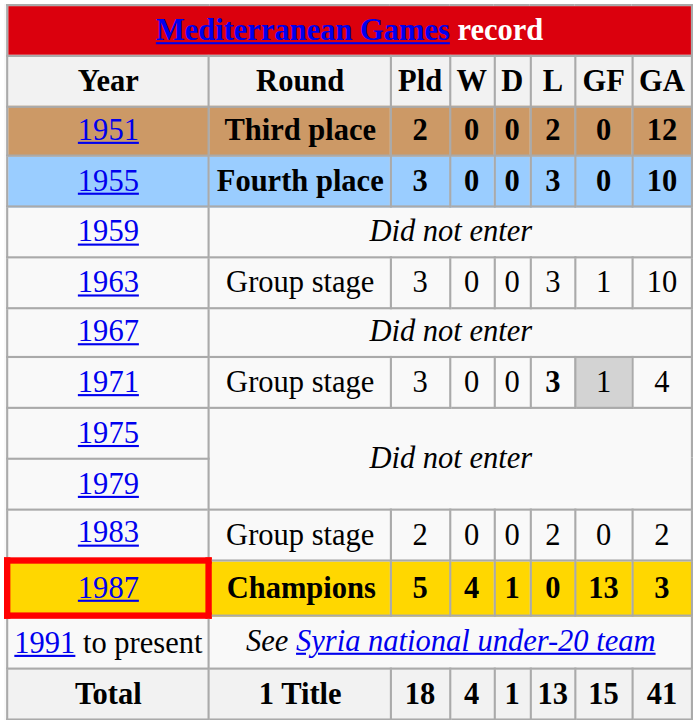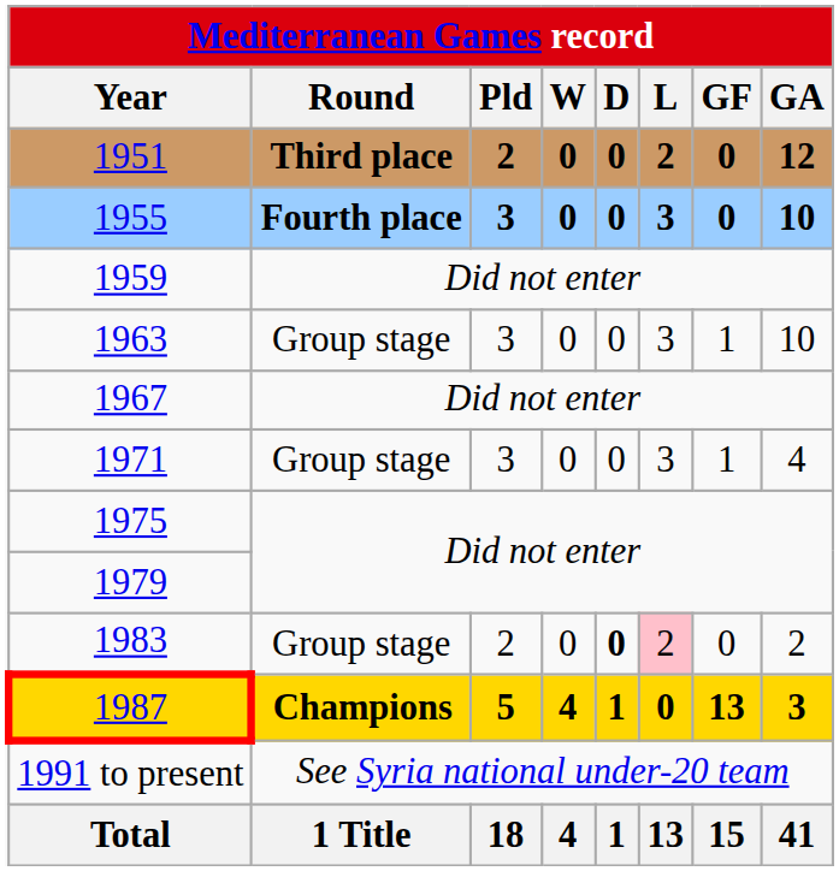1971 | Mediterranean Games record / L: bold -> normal
1971 | Mediterranean Games record / GF: lightgrey background -> no background
1983 | Mediterranean Games record / D: normal -> bold
1983 | Mediterranean Games record / L: no background -> pink background
